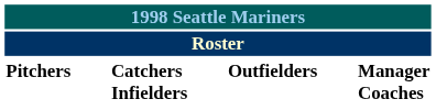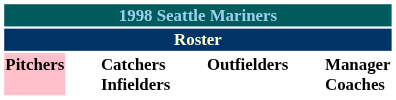Pitchers | column 1: no background -> pink background
